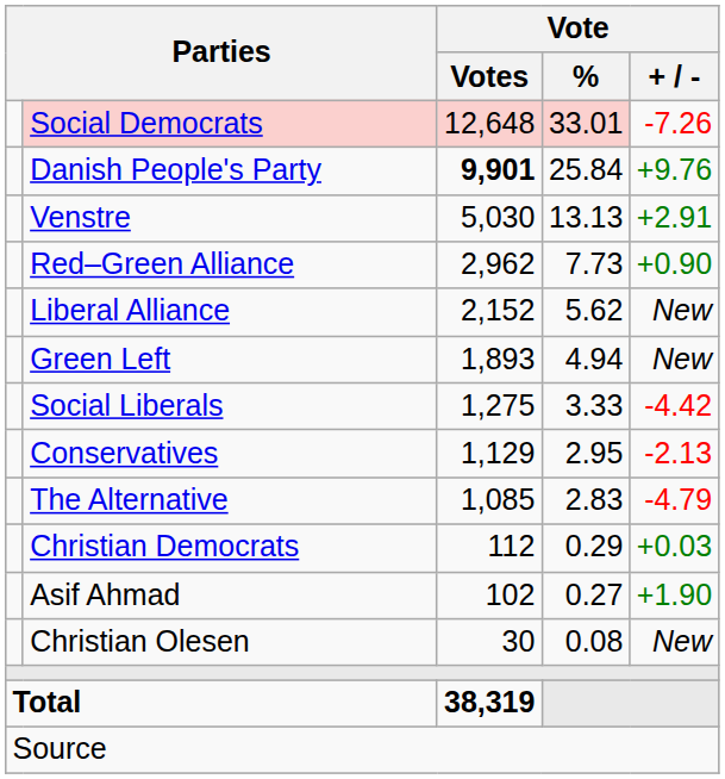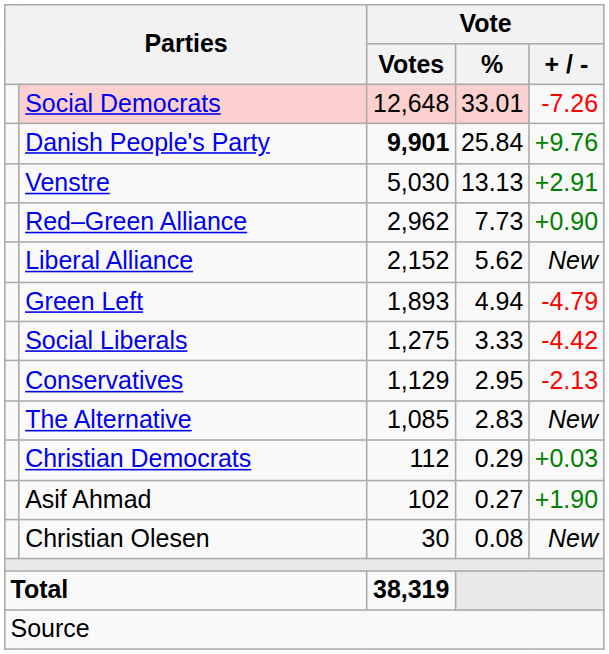Green Left | Vote / + / -: New -> -4.79
The Alternative | Vote / + / -: -4.79 -> New
